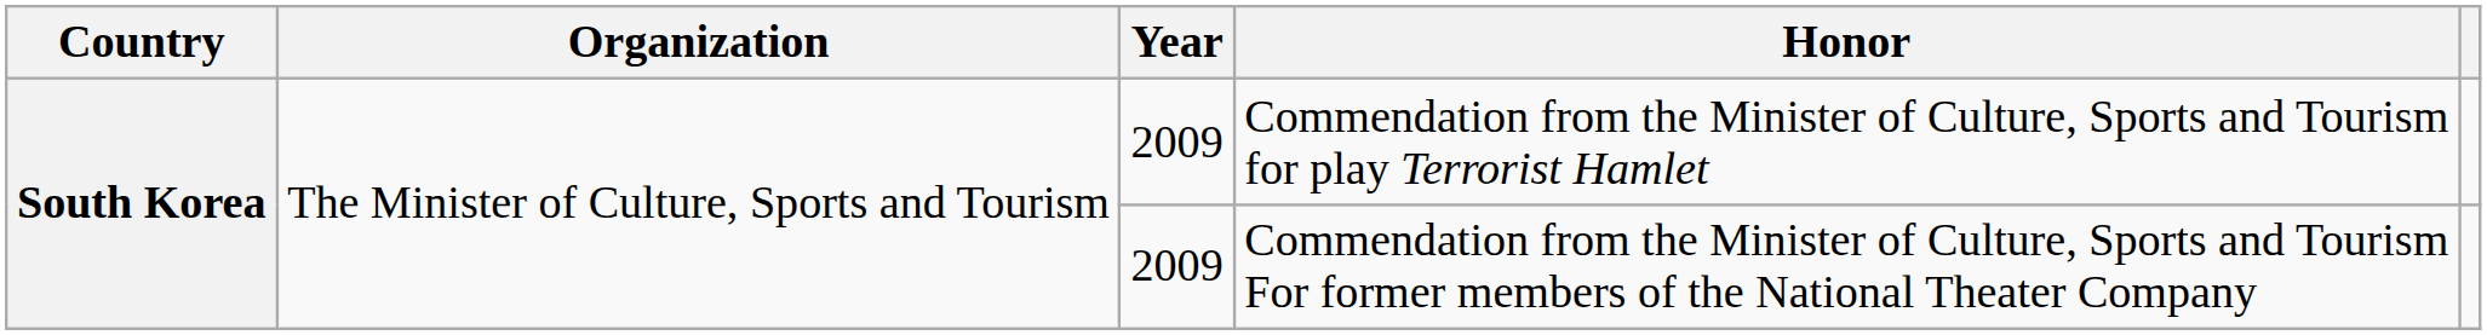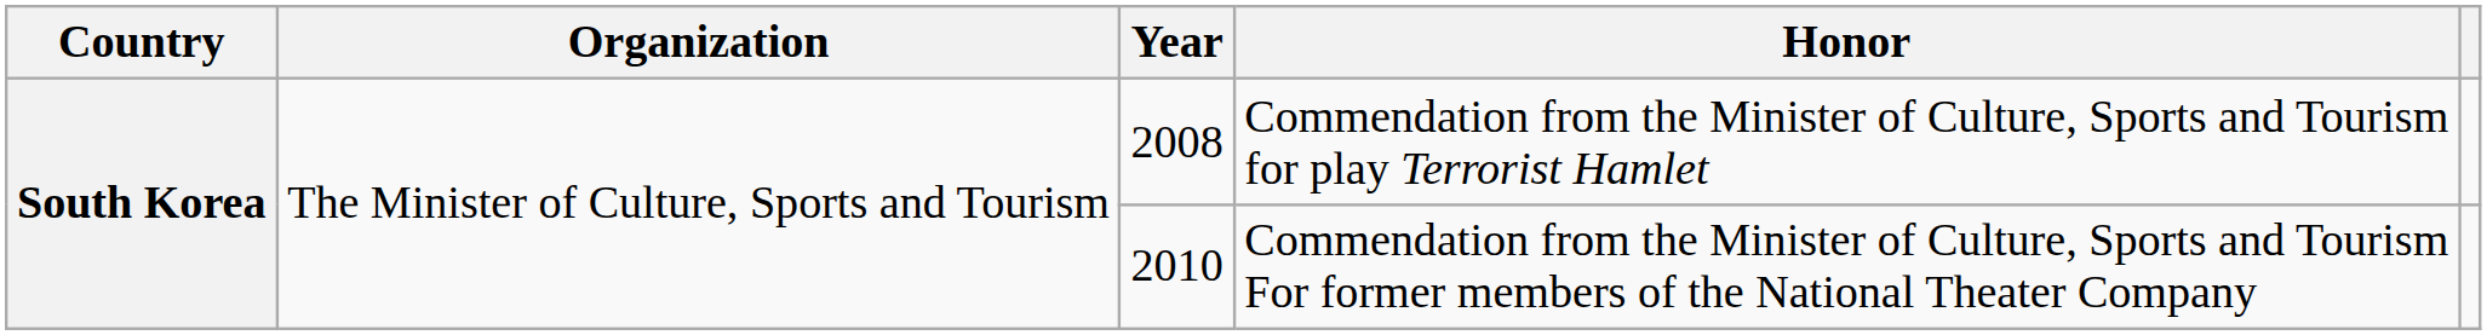row 2 | Year: 2009 -> 2008
row 3 | Year: 2009 -> 2010
